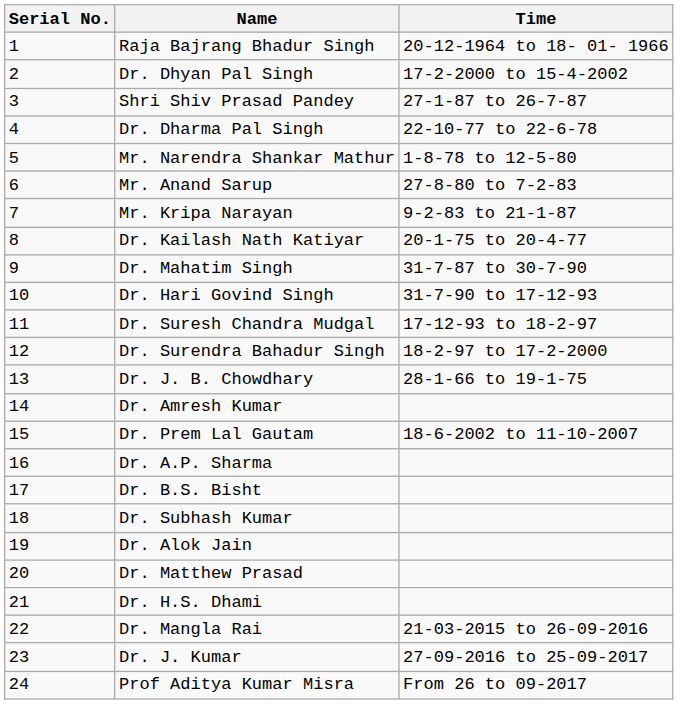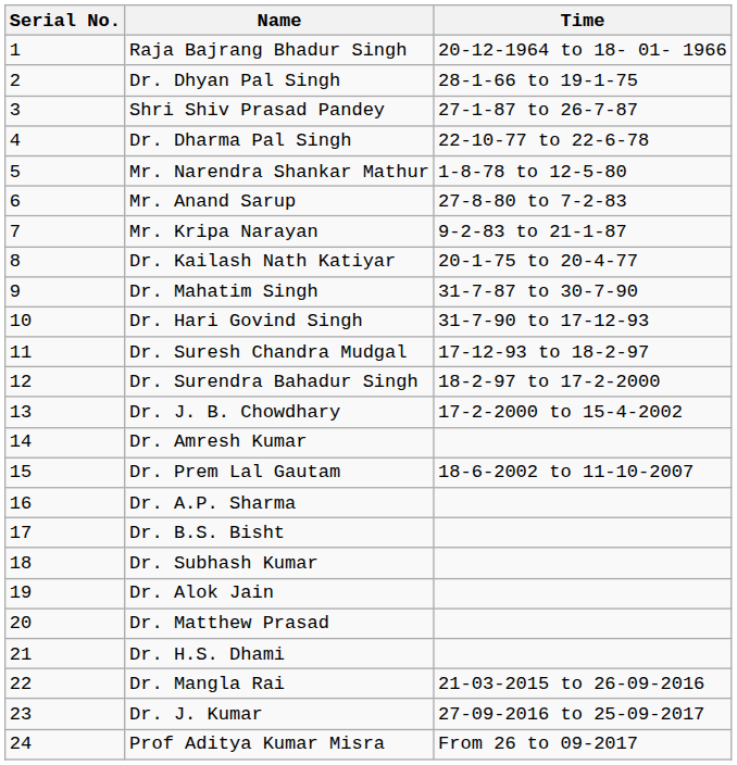Dr. Dhyan Pal Singh | Time: 17-2-2000 to 15-4-2002 -> 28-1-66 to 19-1-75
Dr. J. B. Chowdhary | Time: 28-1-66 to 19-1-75 -> 17-2-2000 to 15-4-2002
